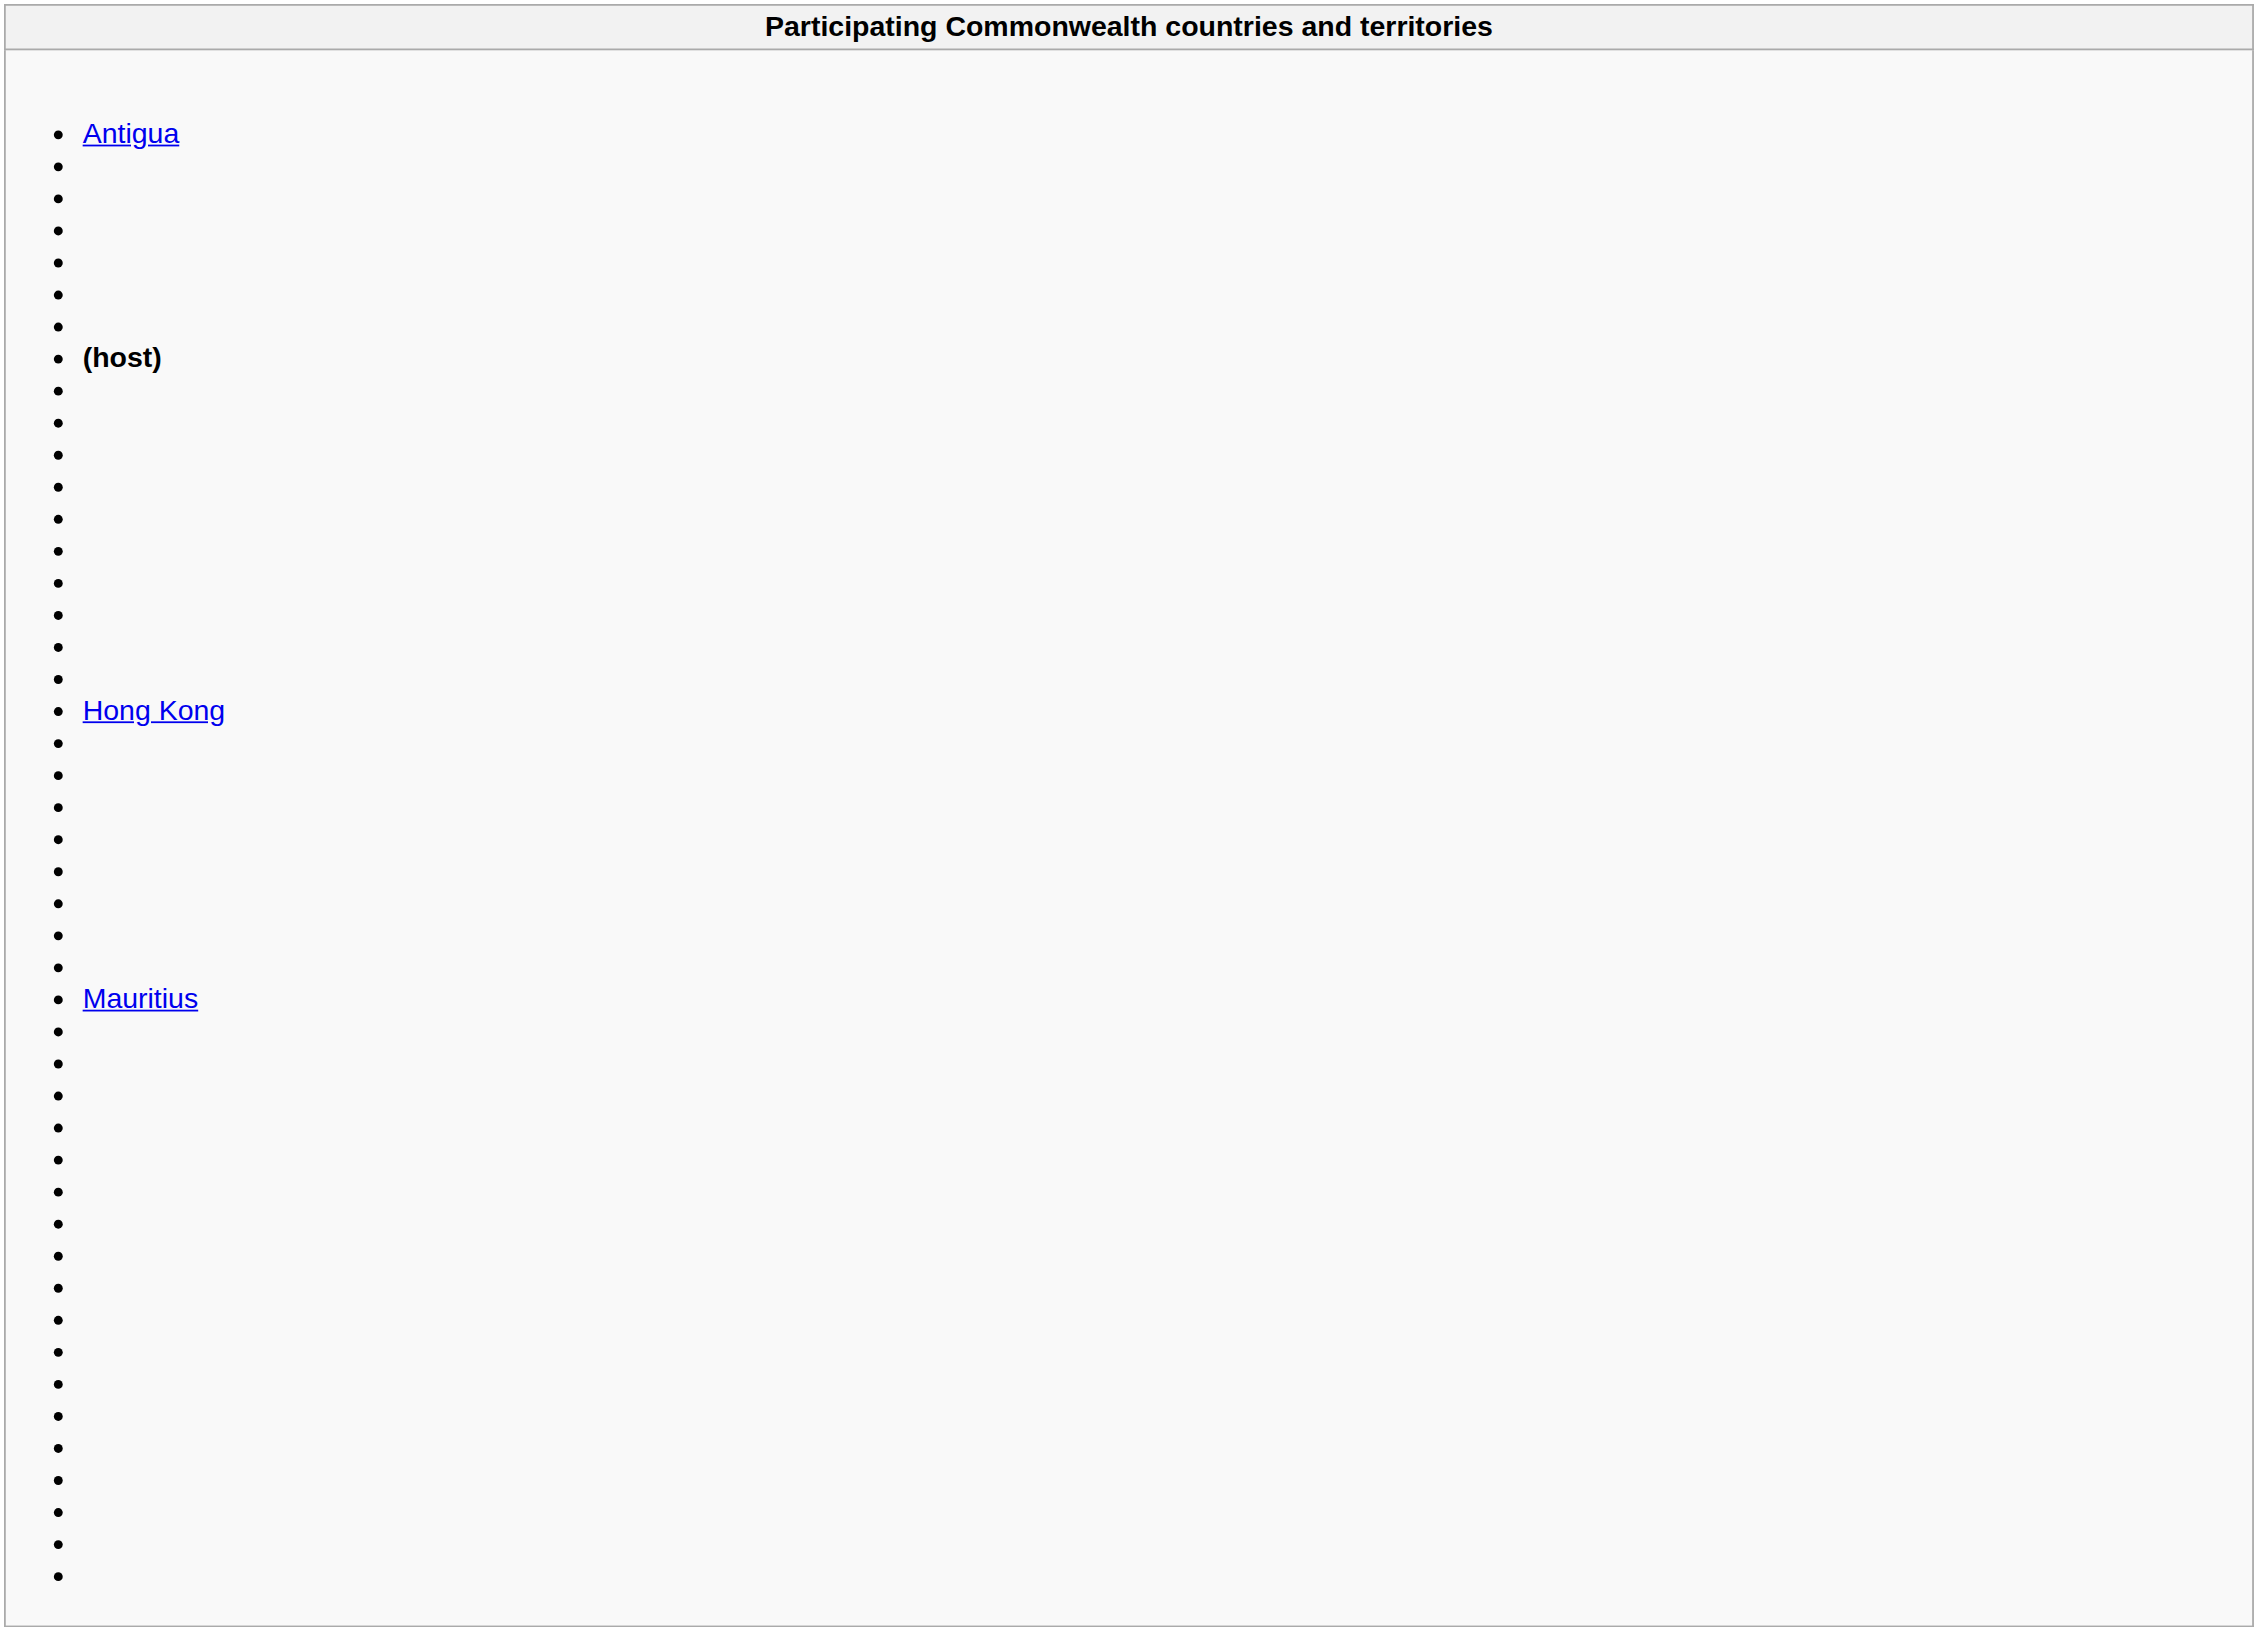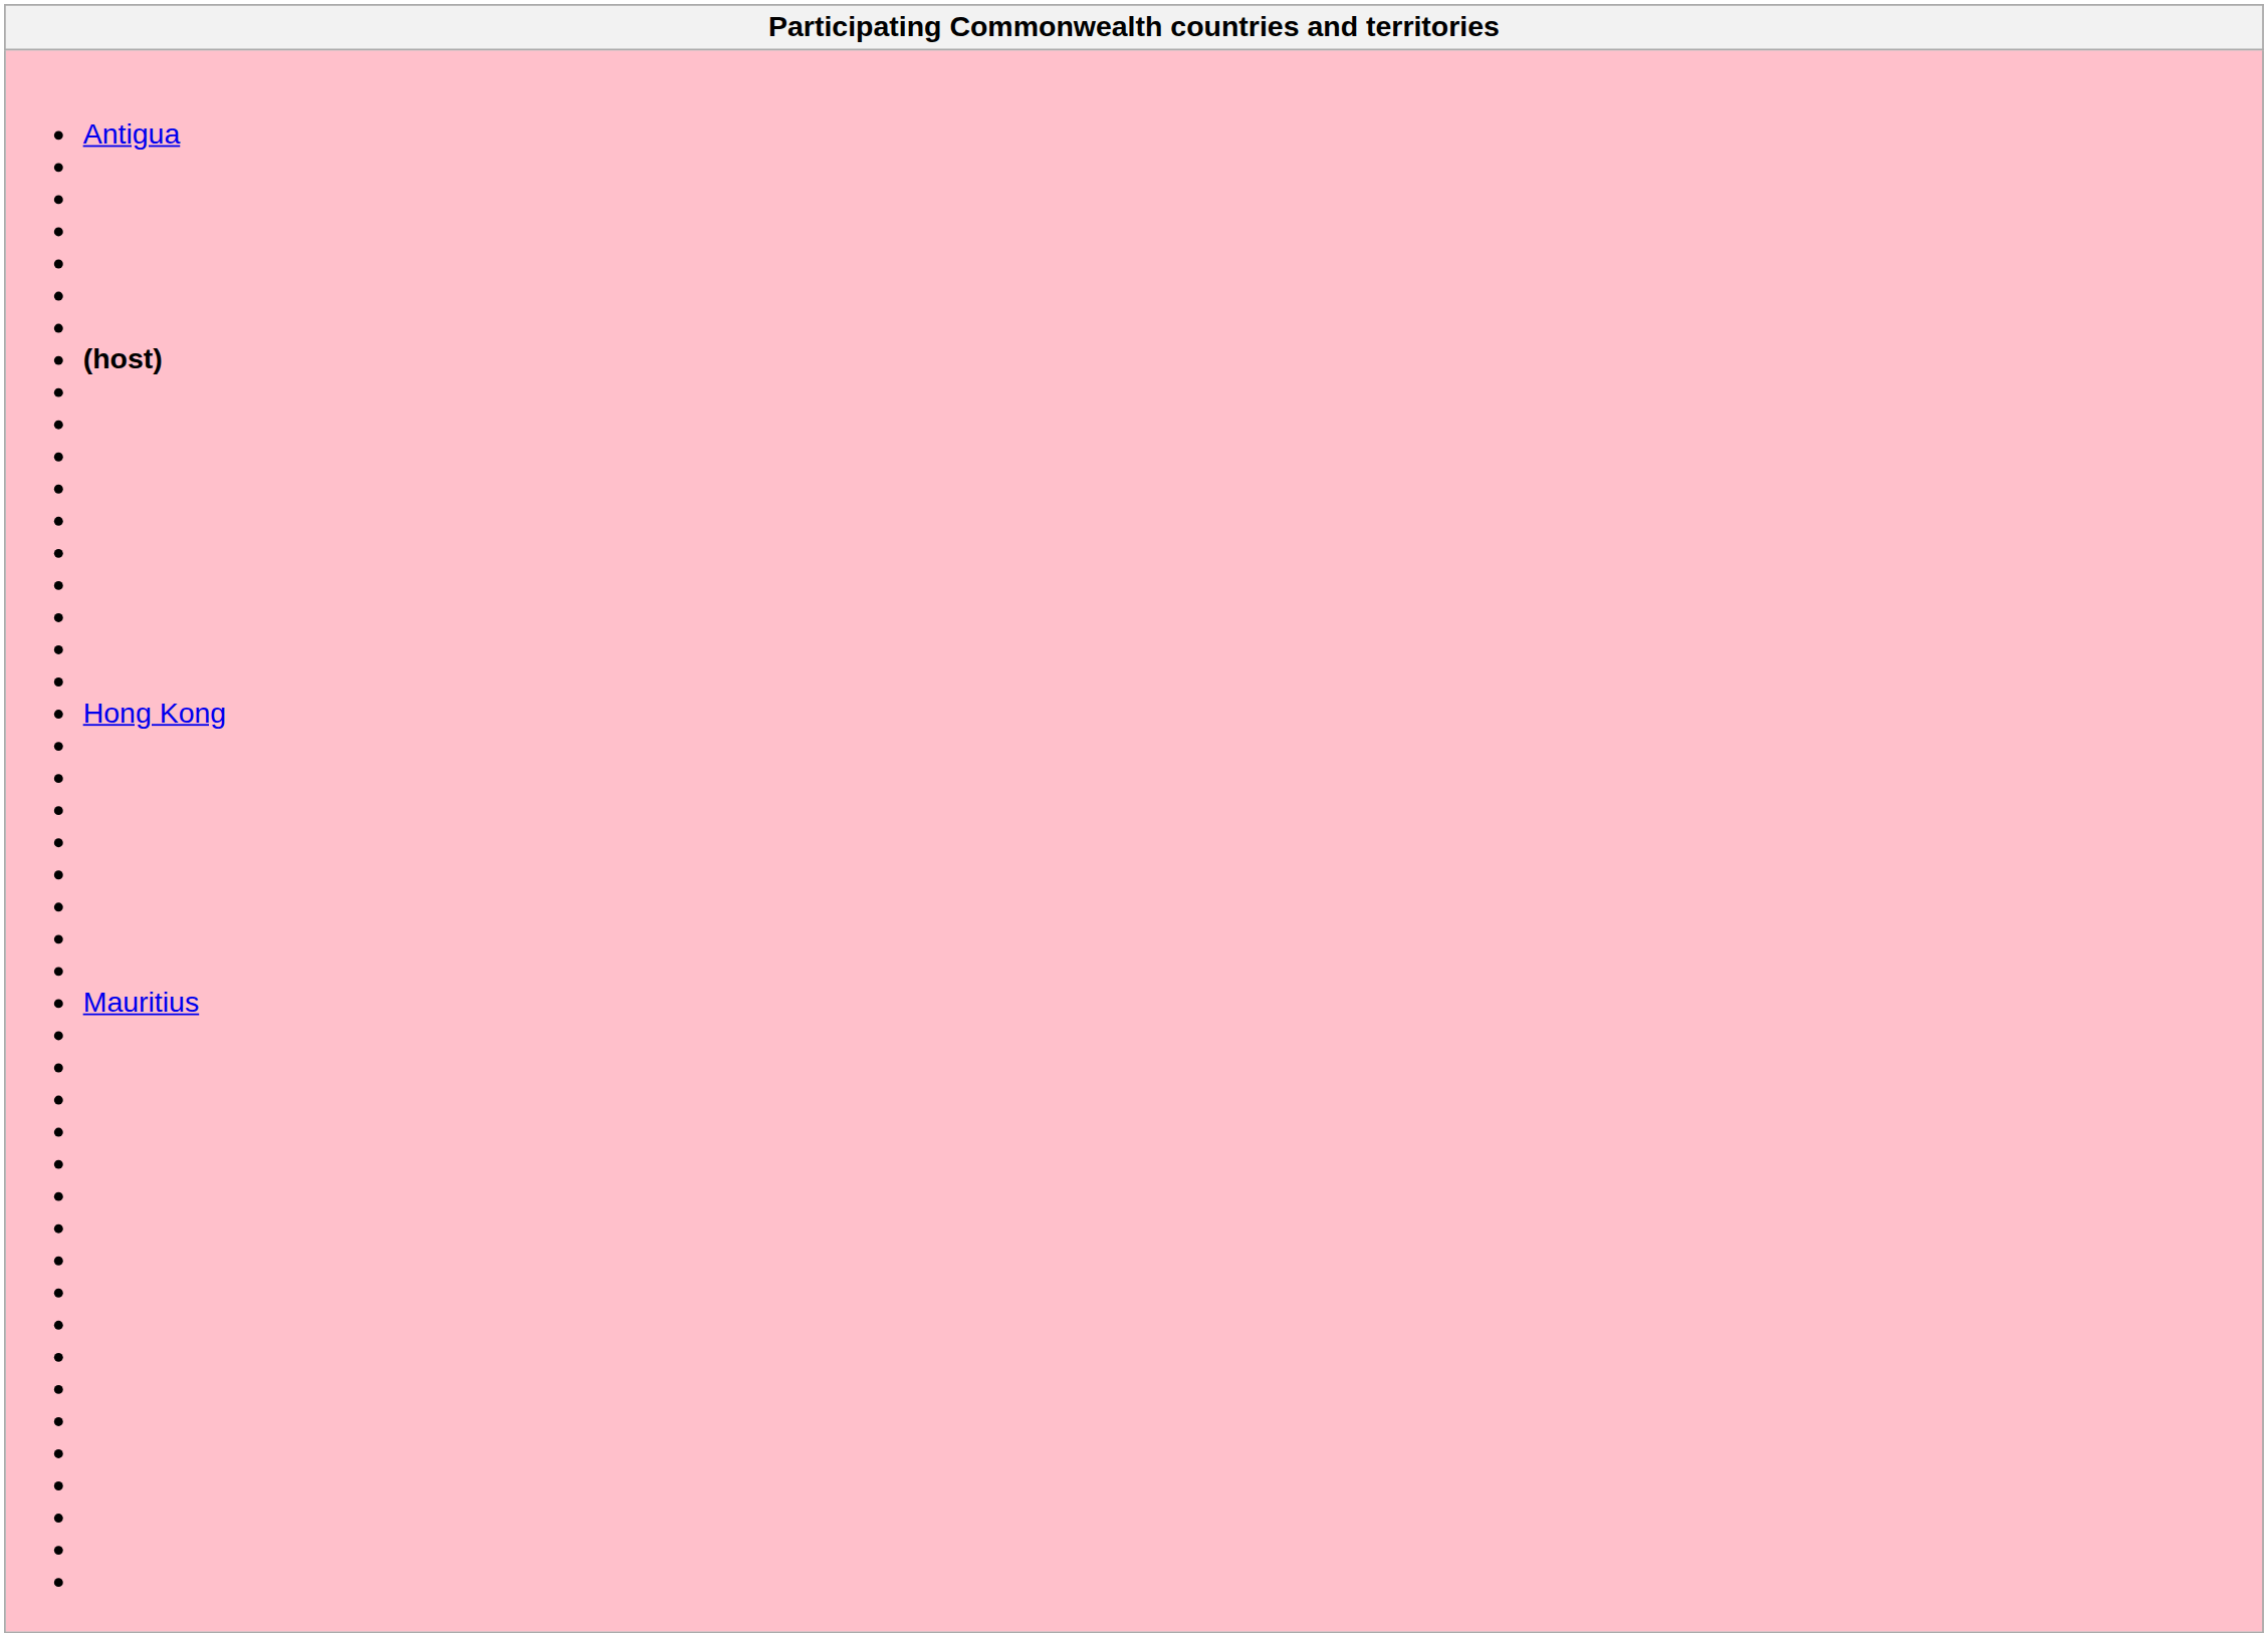row 2 | column 1: no background -> pink background
